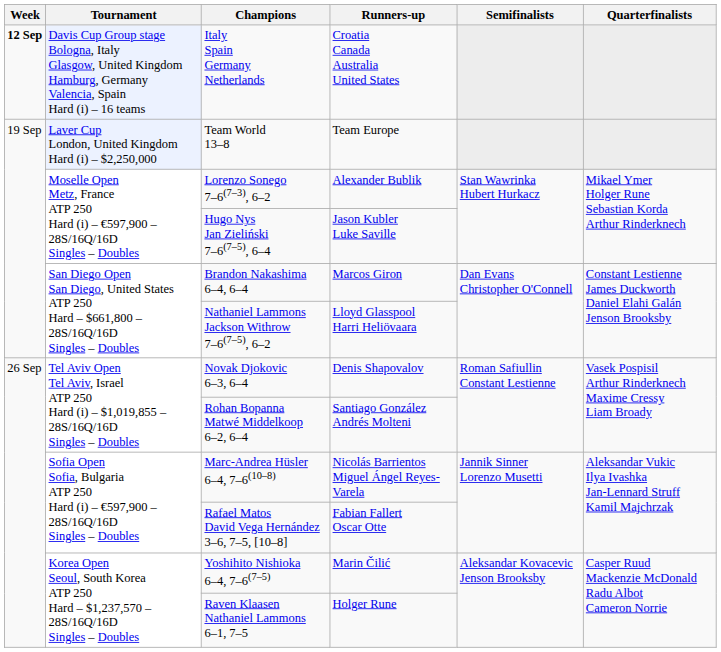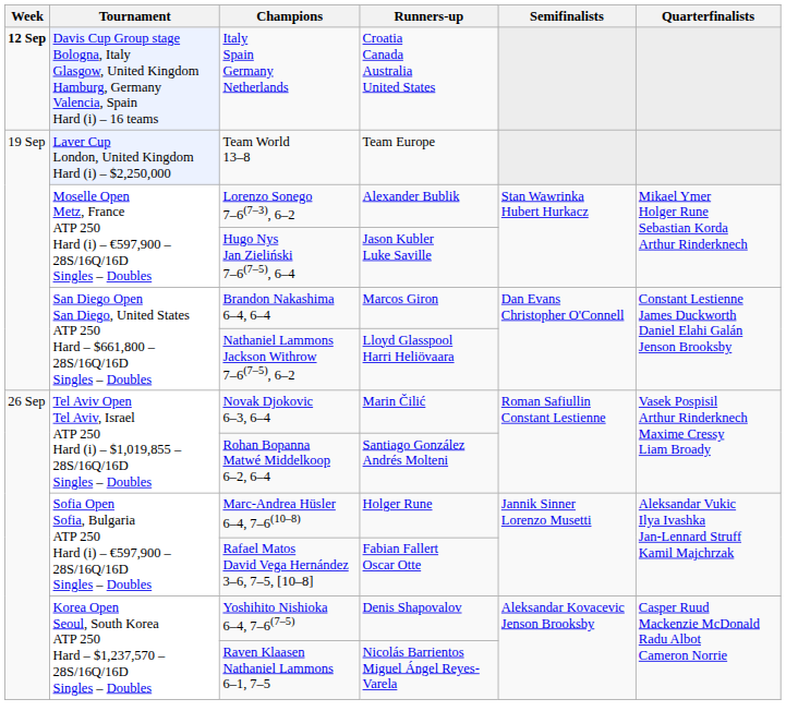Novak Djokovic 6–3, 6–4 | Runners-up: Denis Shapovalov -> Marin Čilić
Marc-Andrea Hüsler 6–4, 7–6(10–8) | Runners-up: Nicolás Barrientos Miguel Ángel Reyes-Varela -> Holger Rune
Yoshihito Nishioka 6–4, 7–6(7–5) | Runners-up: Marin Čilić -> Denis Shapovalov
Raven Klaasen Nathaniel Lammons 6–1, 7–5 | Runners-up: Holger Rune -> Nicolás Barrientos Miguel Ángel Reyes-Varela
